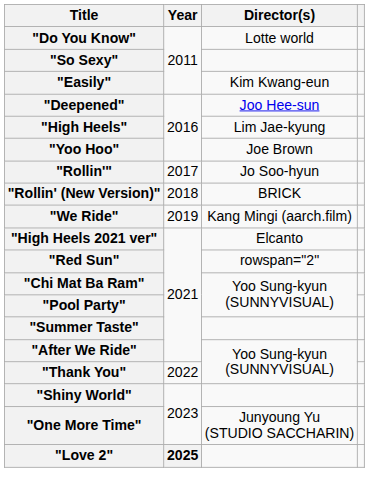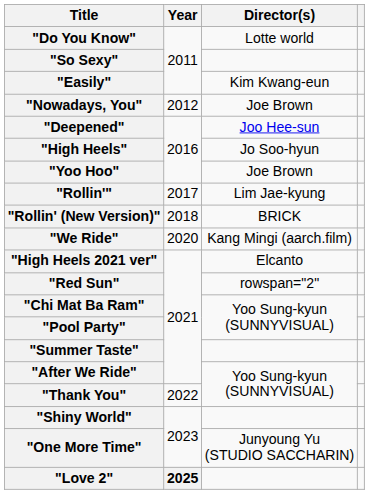+ row: "Nowadays, You" | 2012 | Joe Brown
"High Heels" | Director(s): Lim Jae-kyung -> Jo Soo-hyun
"Rollin'" | Director(s): Jo Soo-hyun -> Lim Jae-kyung
"We Ride" | Year: 2019 -> 2020
